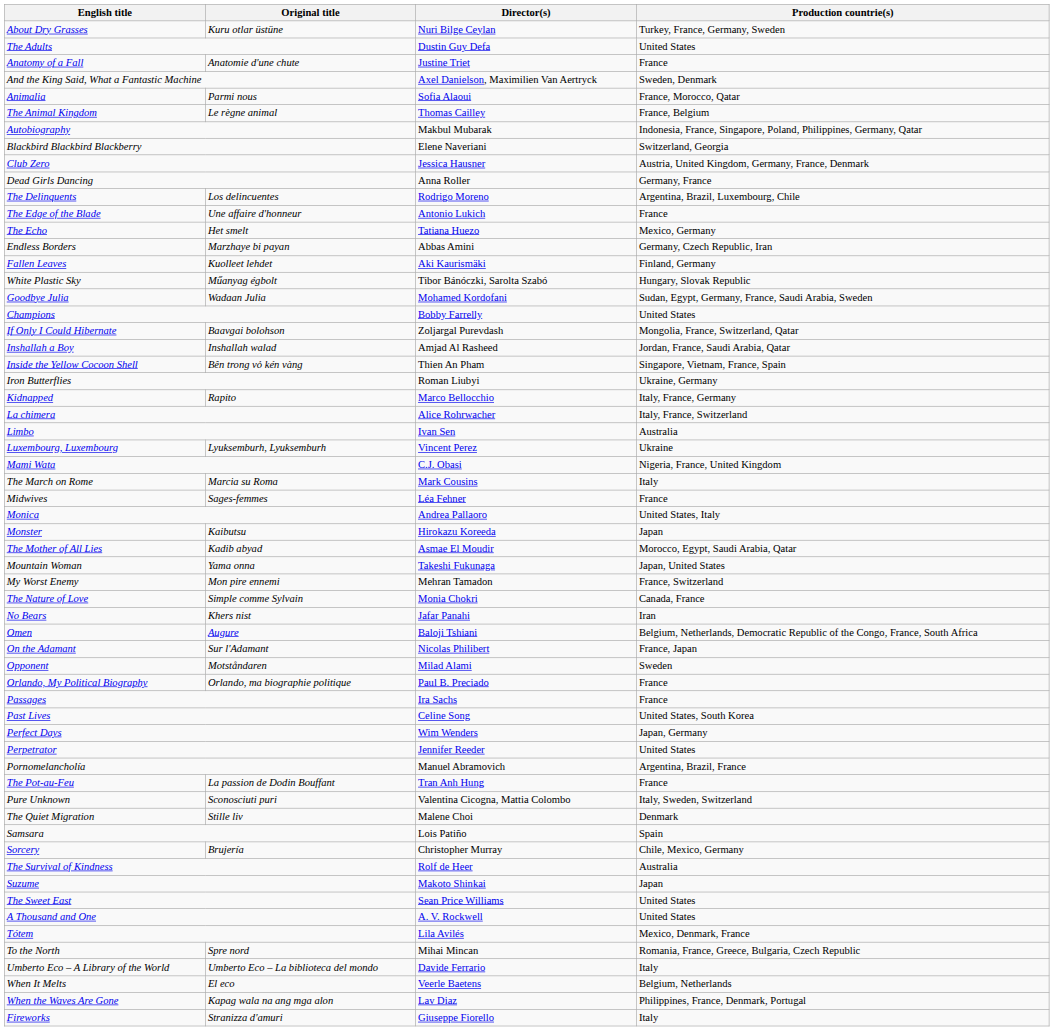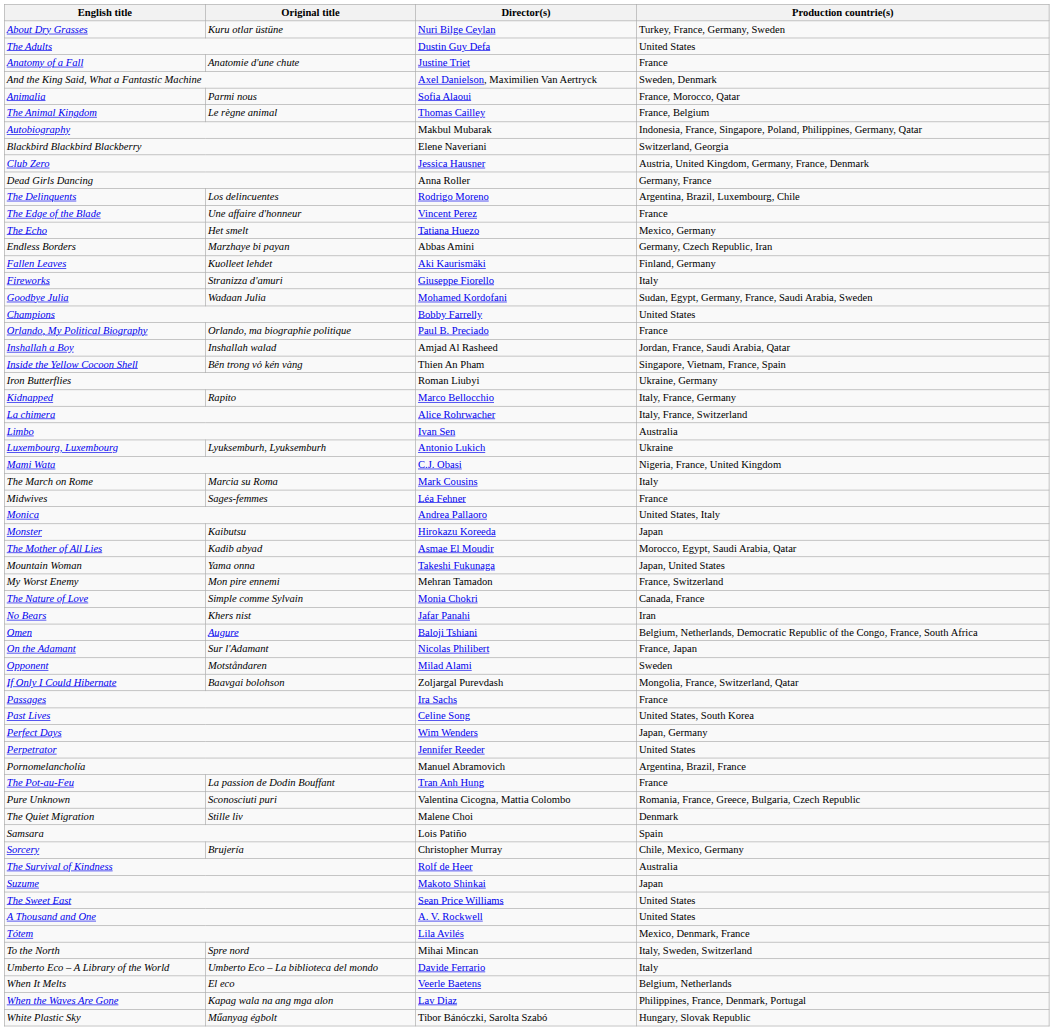The Edge of the Blade | Director(s): Antonio Lukich -> Vincent Perez
rows swapped: Fireworks <-> White Plastic Sky
rows swapped: If Only I Could Hibernate <-> Orlando, My Political Biography
Luxembourg, Luxembourg | Director(s): Vincent Perez -> Antonio Lukich
Pure Unknown | Production countrie(s): Italy, Sweden, Switzerland -> Romania, France, Greece, Bulgaria, Czech Republic
To the North | Production countrie(s): Romania, France, Greece, Bulgaria, Czech Republic -> Italy, Sweden, Switzerland
